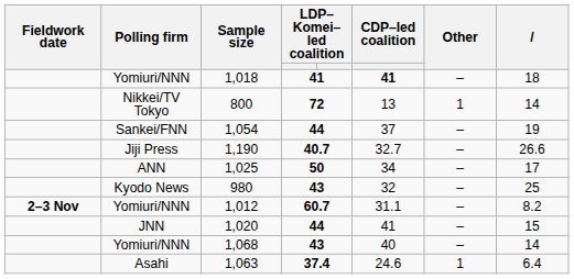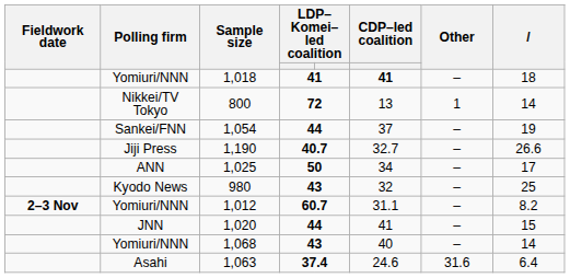1,063 | Other: 1 -> 31.6
